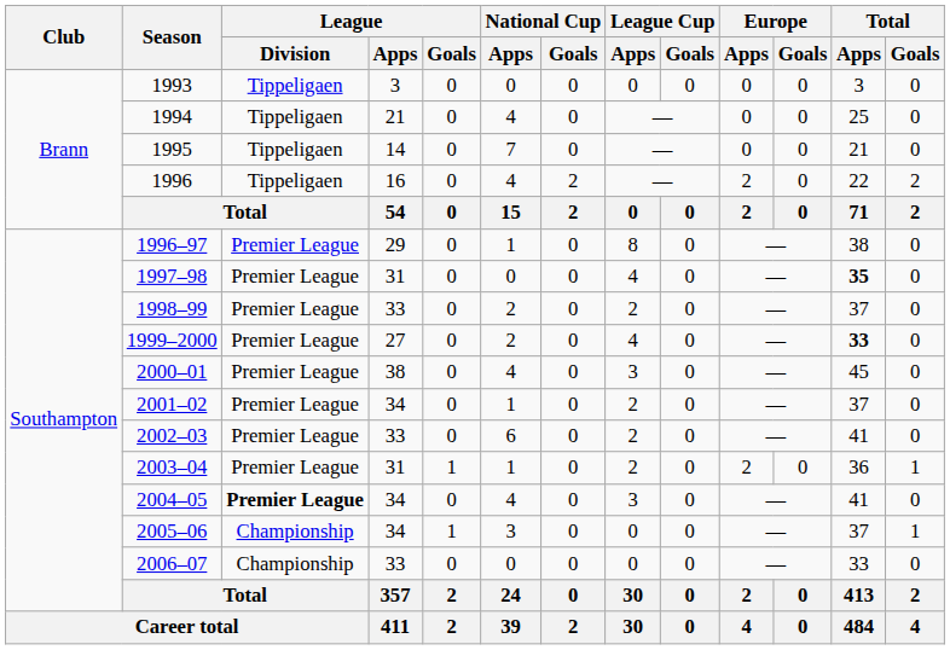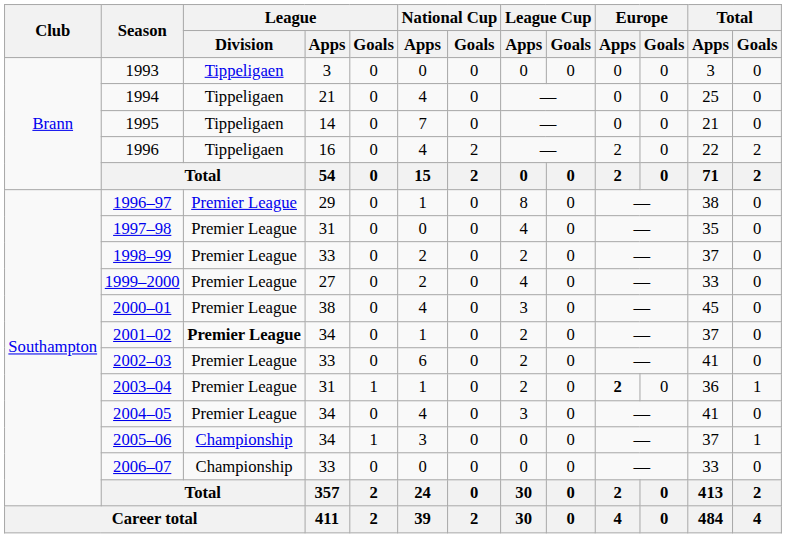1997–98 | Total / Apps: bold -> normal
1999–2000 | Total / Apps: bold -> normal
2001–02 | League / Division: normal -> bold
2003–04 | Europe / Apps: normal -> bold
2004–05 | League / Division: bold -> normal
